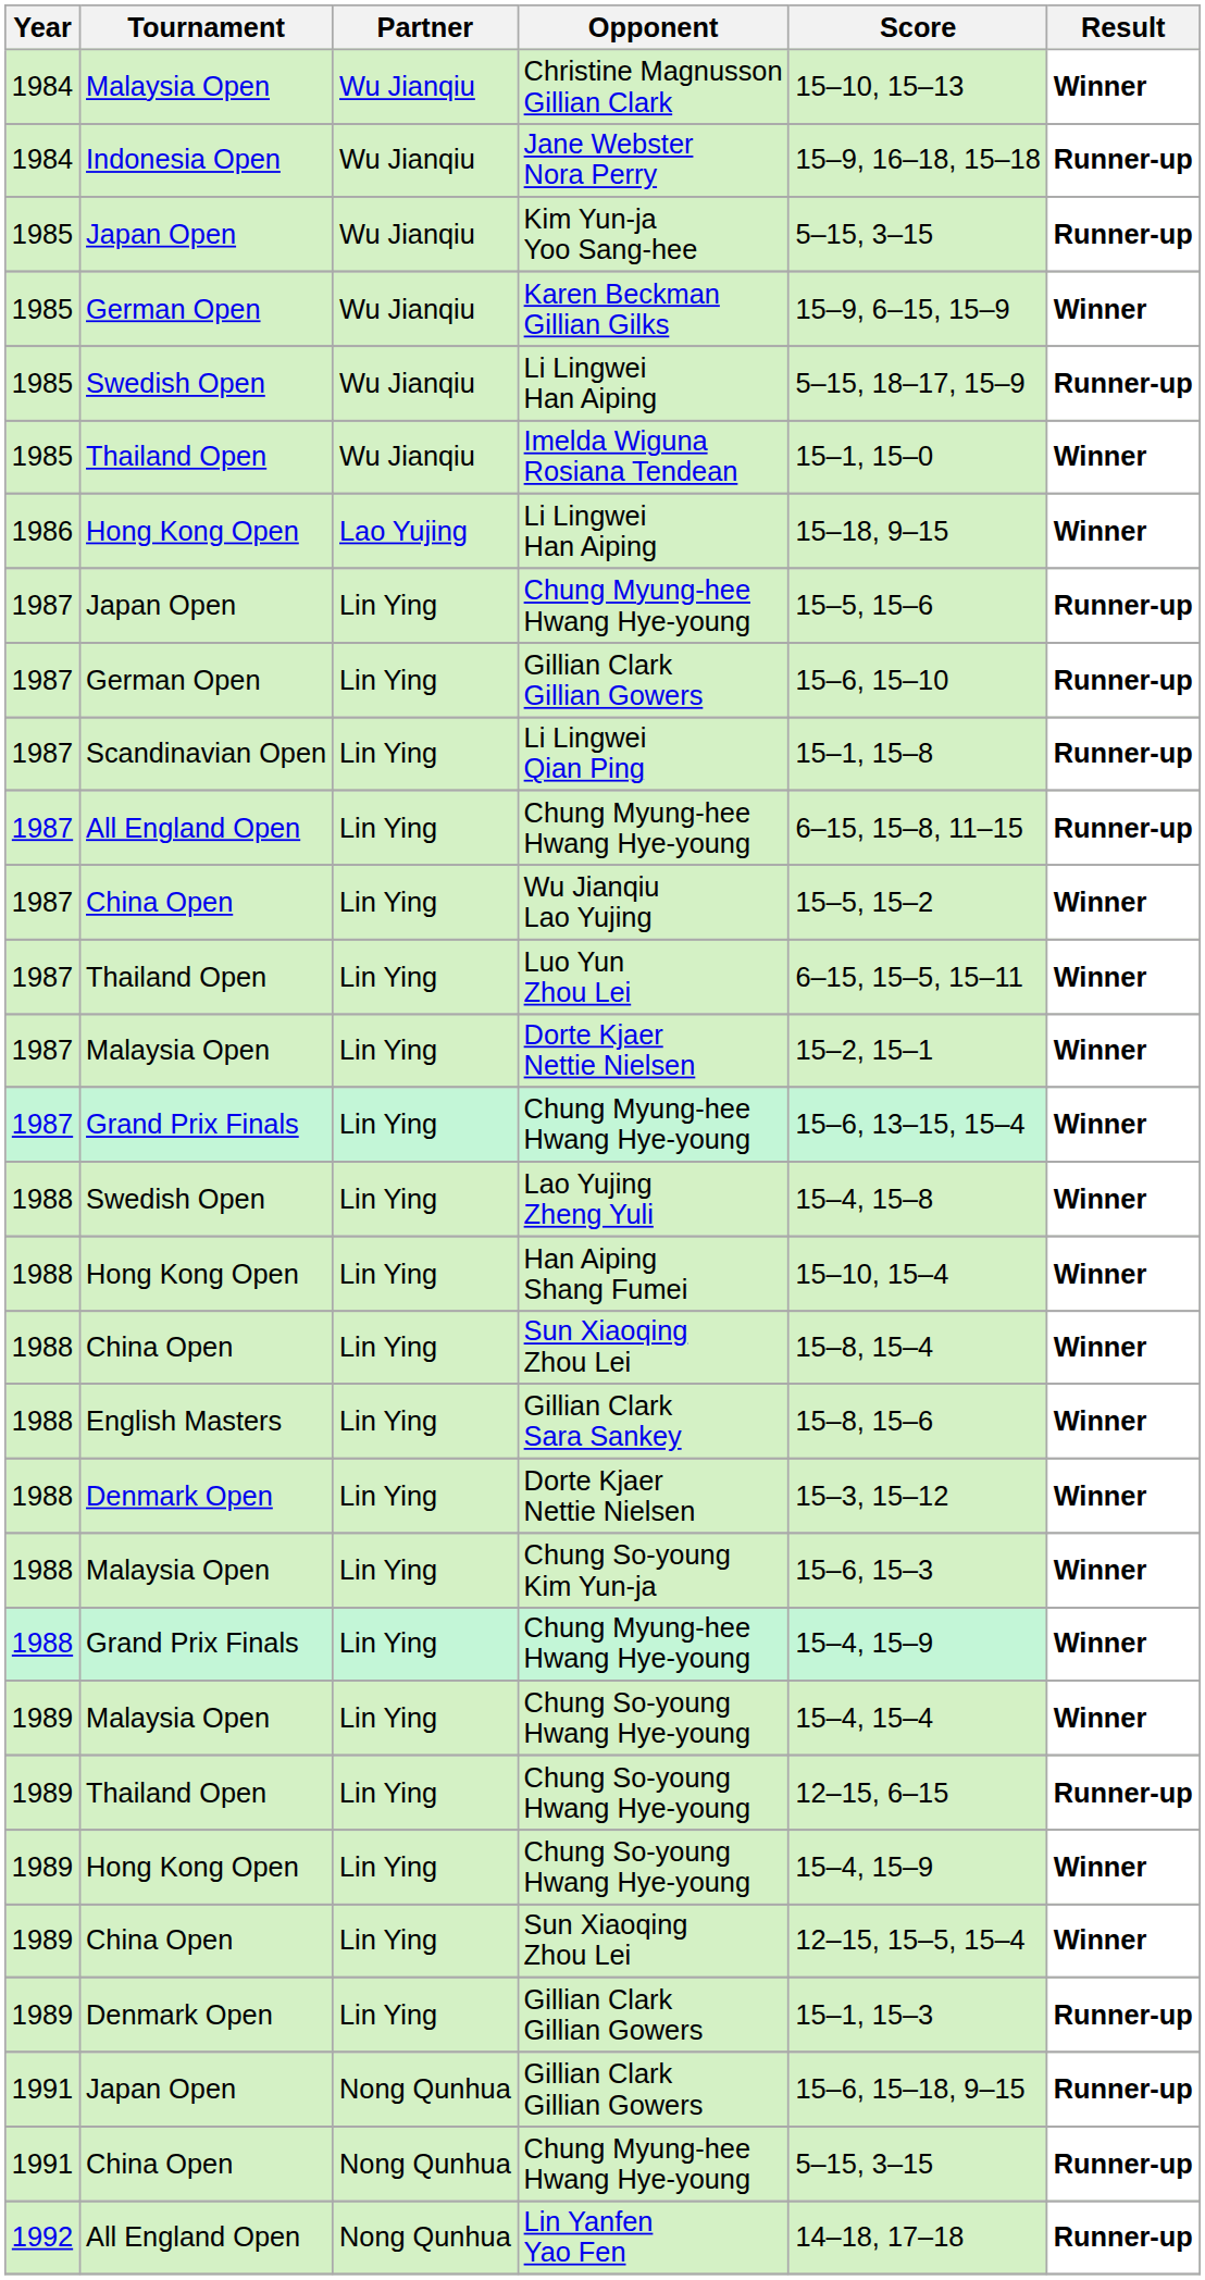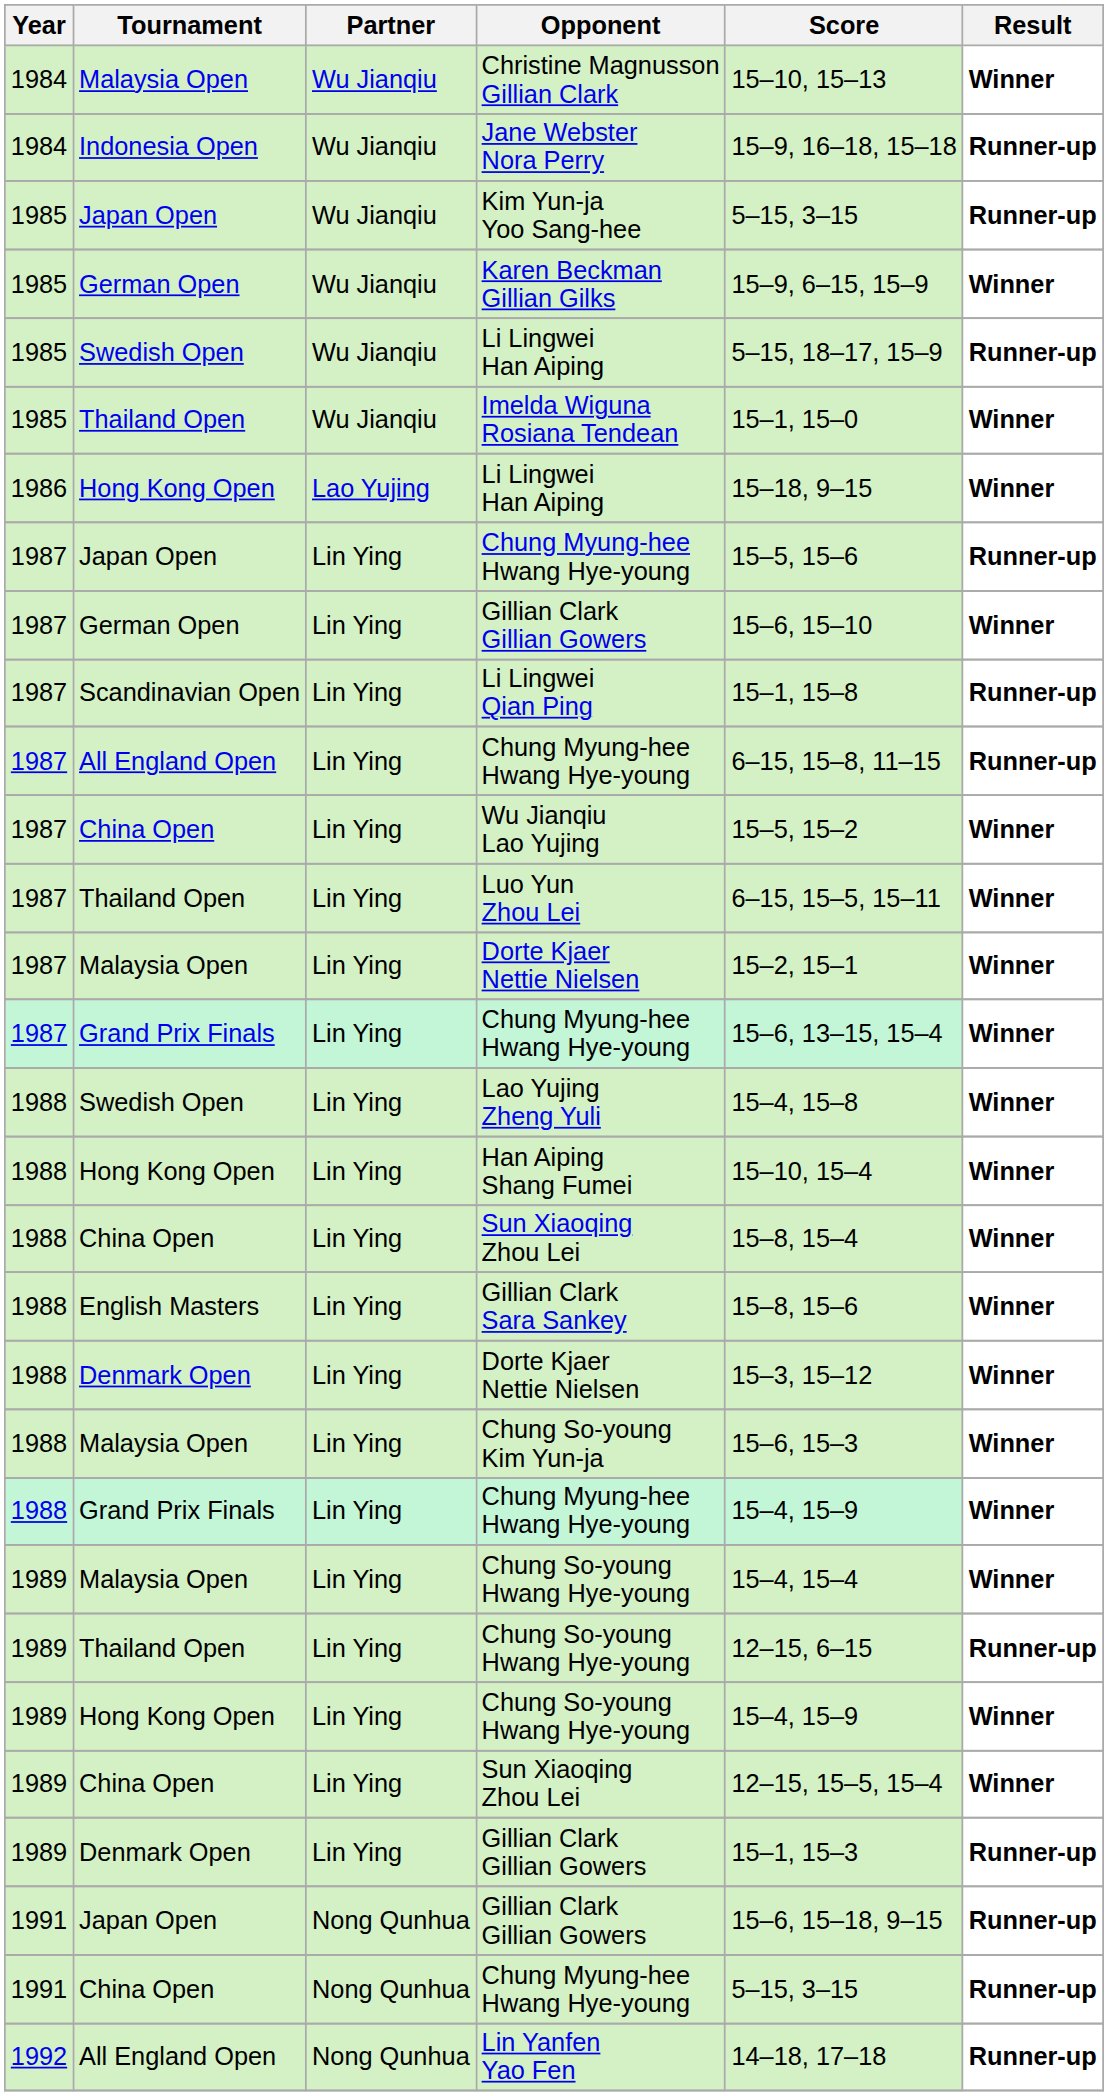German Open / Gillian Clark Gillian Gowers | Result: Runner-up -> Winner
